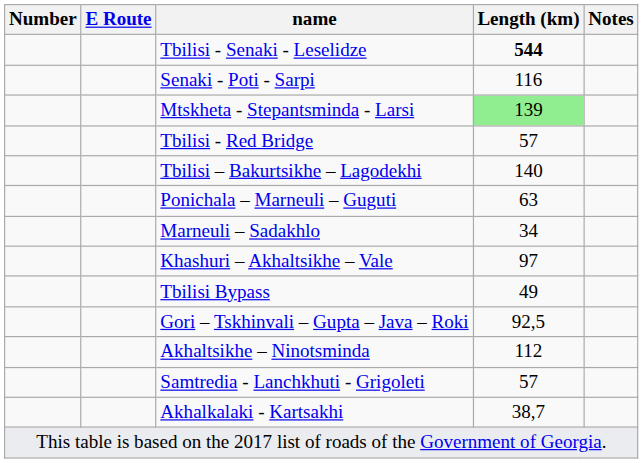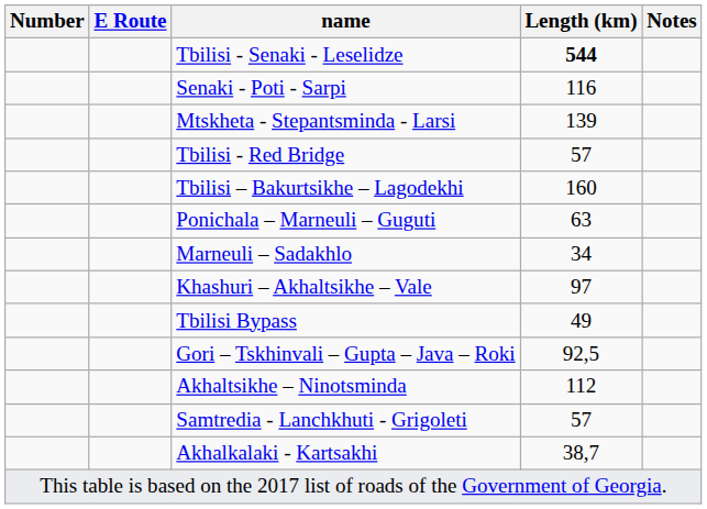Mtskheta - Stepantsminda - Larsi | Length (km): lightgreen background -> no background
Tbilisi – Bakurtsikhe – Lagodekhi | Length (km): 140 -> 160
